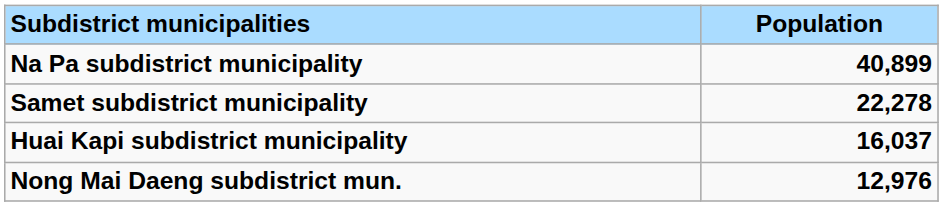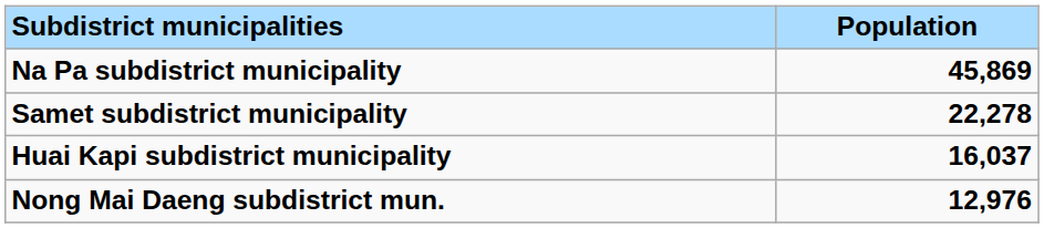Na Pa subdistrict municipality | Population: 40,899 -> 45,869
